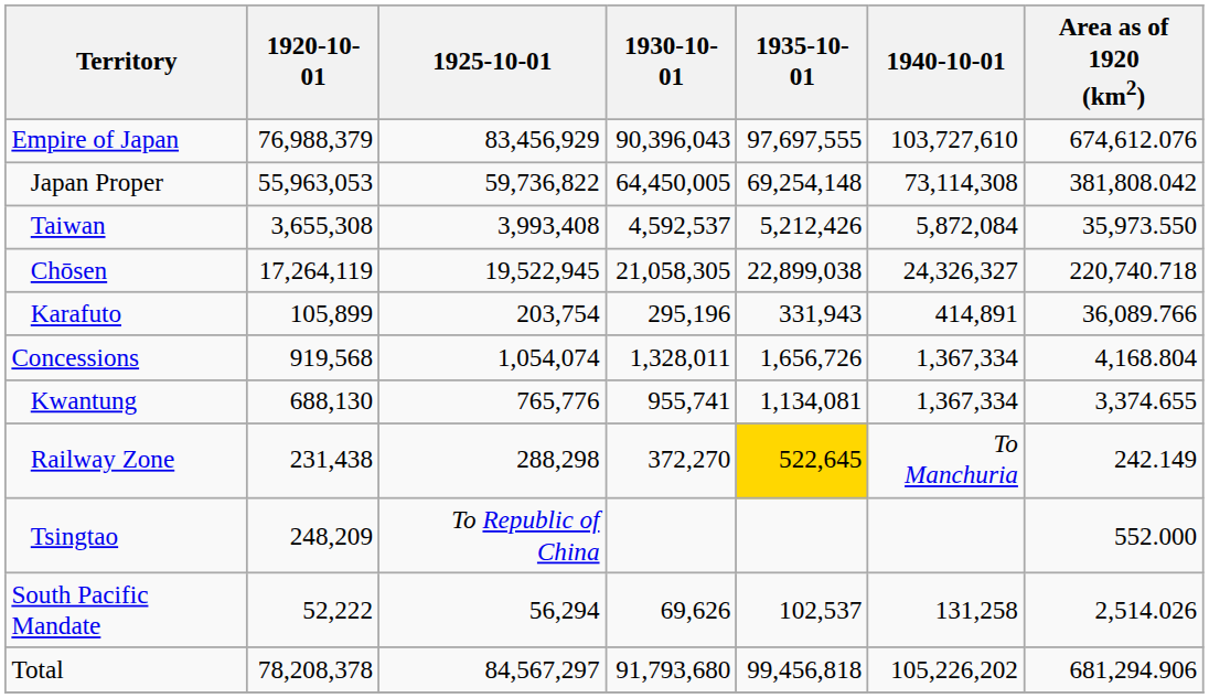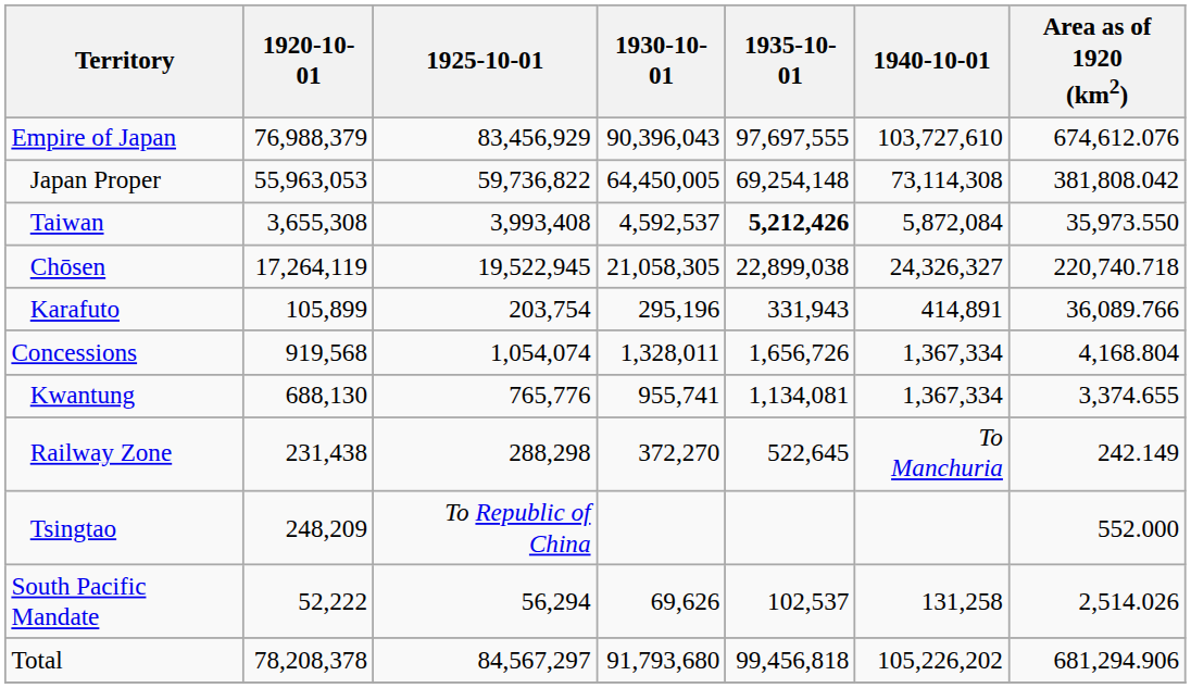Taiwan | 1935-10-01: normal -> bold
Railway Zone | 1935-10-01: gold background -> no background
